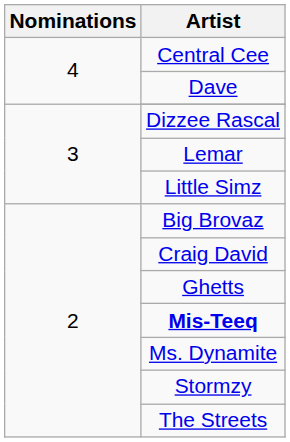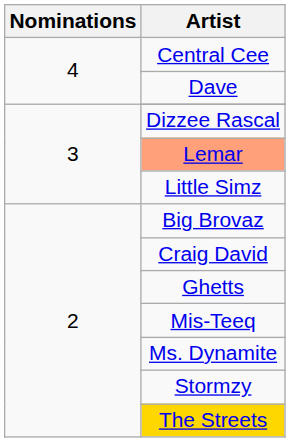Lemar | Artist: no background -> lightsalmon background
Mis-Teeq | Artist: bold -> normal
The Streets | Artist: no background -> gold background
